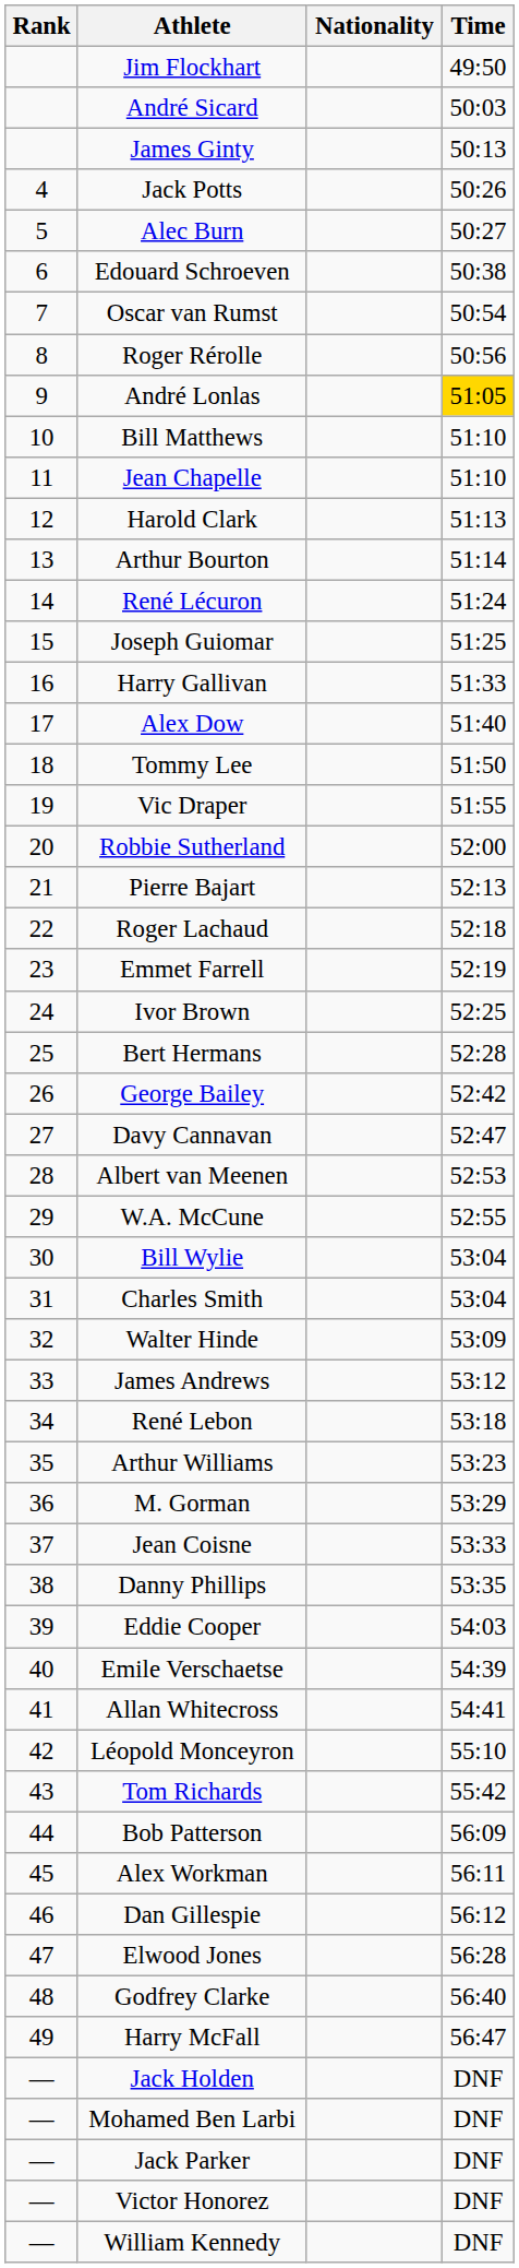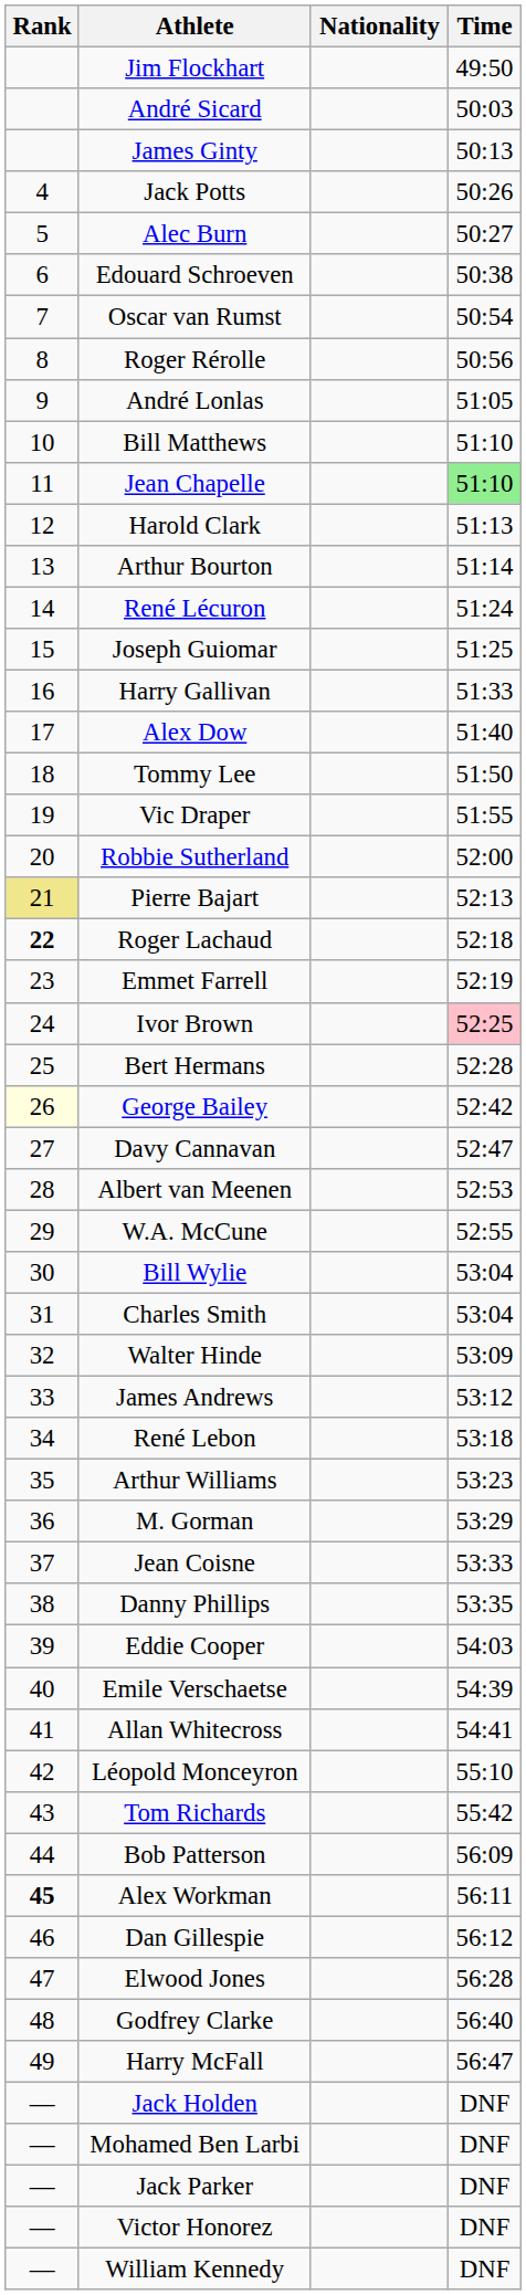André Lonlas | Time: gold background -> no background
Jean Chapelle | Time: no background -> lightgreen background
Pierre Bajart | Rank: no background -> khaki background
Roger Lachaud | Rank: normal -> bold
Ivor Brown | Time: no background -> pink background
George Bailey | Rank: no background -> lightyellow background
Alex Workman | Rank: normal -> bold
